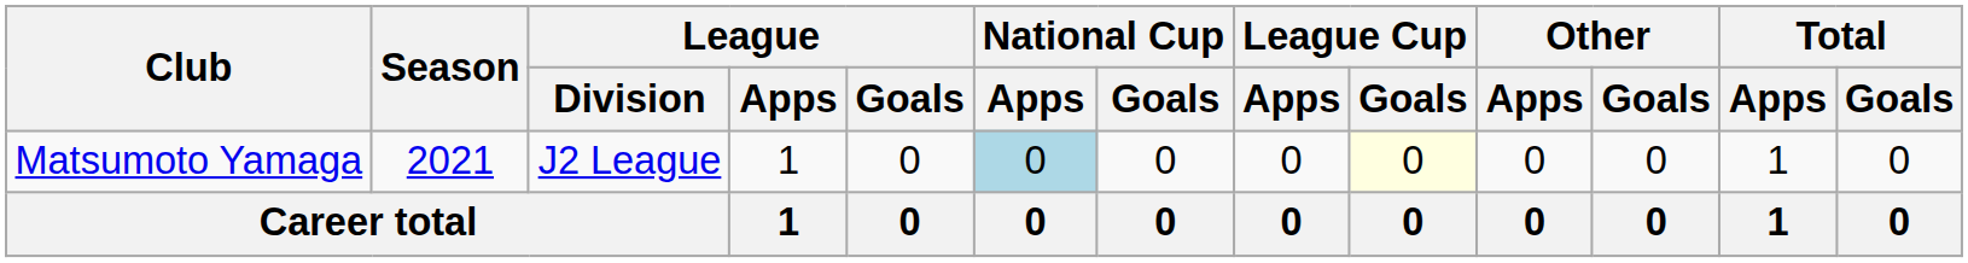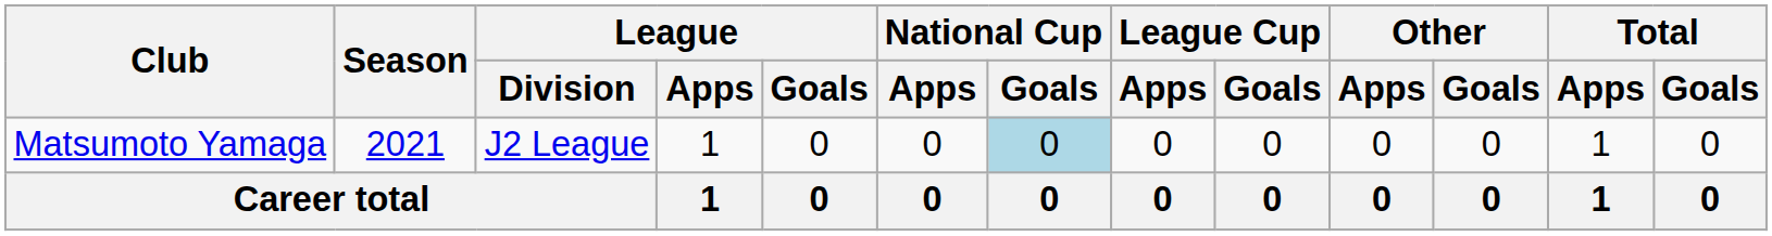Matsumoto Yamaga | National Cup / Apps: lightblue background -> no background
Matsumoto Yamaga | National Cup / Goals: no background -> lightblue background
Matsumoto Yamaga | League Cup / Goals: lightyellow background -> no background
